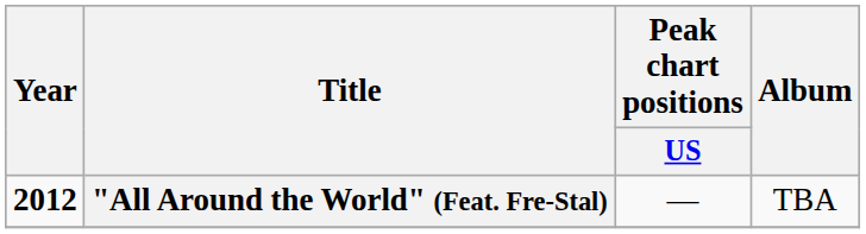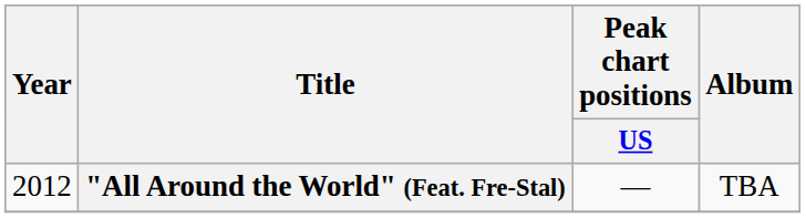row 3 | Year: bold -> normal
